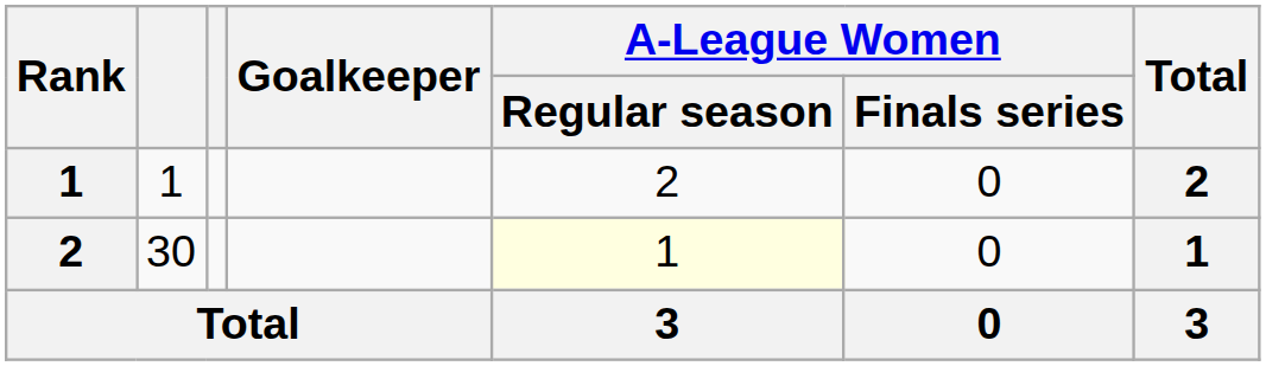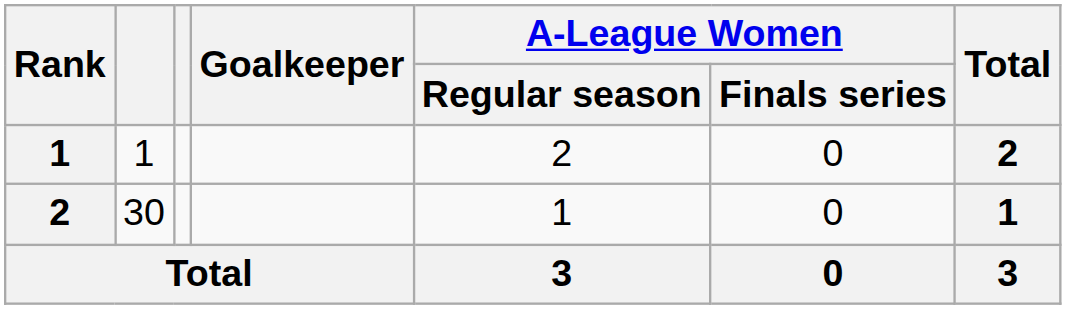row 4 | A-League Women / Regular season: lightyellow background -> no background
